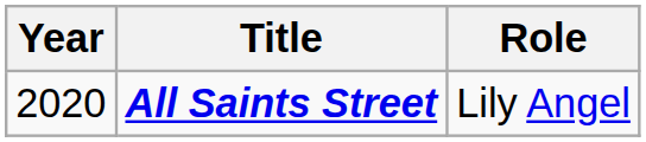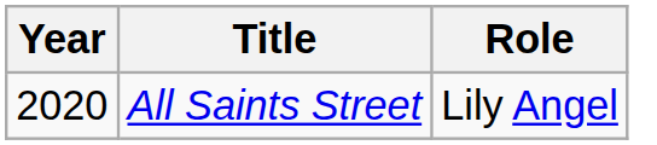row 2 | Title: bold -> normal
